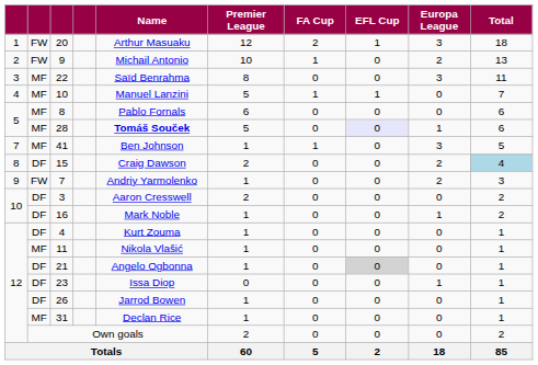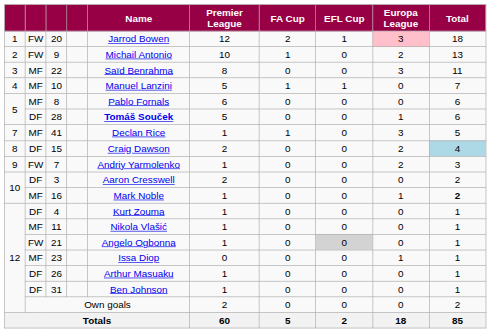20 | Name: Arthur Masuaku -> Jarrod Bowen
20 | Europa League: no background -> pink background
28 | column 2: MF -> DF
28 | EFL Cup: lavender background -> no background
41 | Name: Ben Johnson -> Declan Rice
16 | column 2: DF -> MF
16 | Total: normal -> bold
21 | column 2: DF -> FW
23 | column 2: DF -> MF
26 | Name: Jarrod Bowen -> Arthur Masuaku
31 | column 2: MF -> DF
31 | Name: Declan Rice -> Ben Johnson
